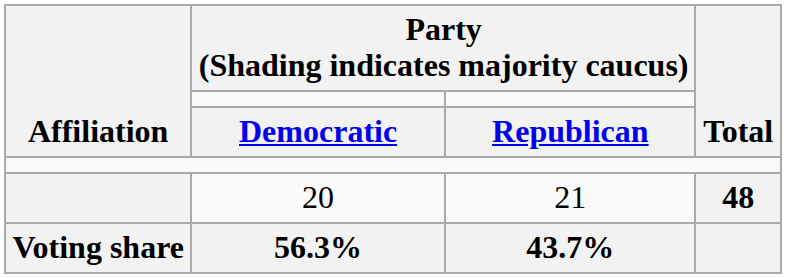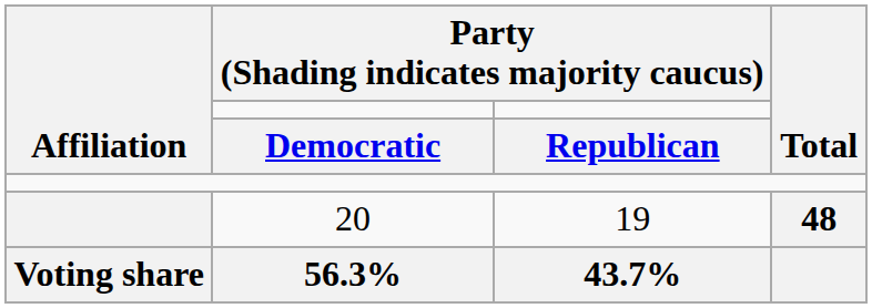48 | column 3: 21 -> 19
